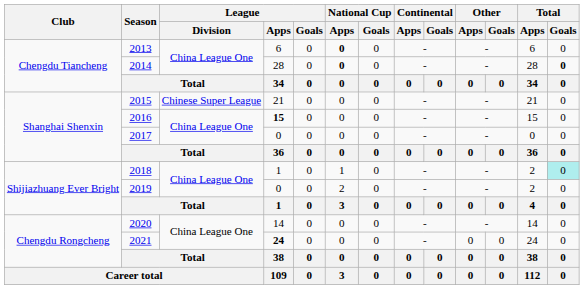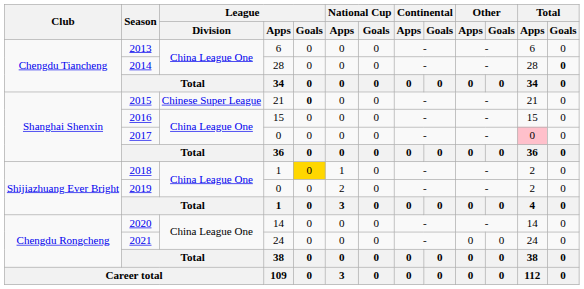2013 | National Cup / Apps: bold -> normal
2014 | National Cup / Apps: bold -> normal
2015 | League / Goals: normal -> bold
2016 | League / Apps: bold -> normal
2017 | Total / Apps: no background -> pink background
2018 | League / Goals: no background -> gold background
2018 | Total / Goals: paleturquoise background -> no background
2021 | League / Apps: bold -> normal
